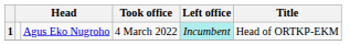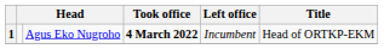1 | Took office: normal -> bold
1 | Left office: paleturquoise background -> no background
